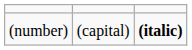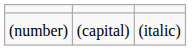(number) | column 3: bold -> normal
